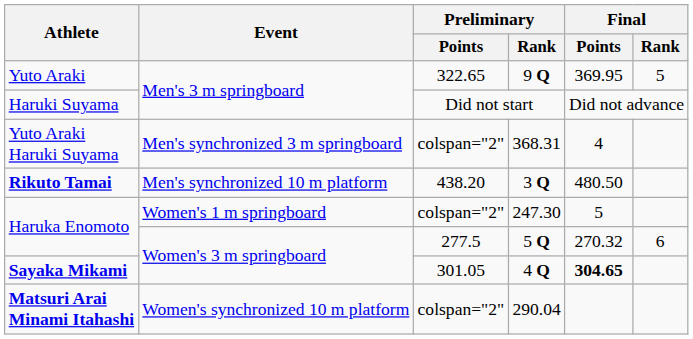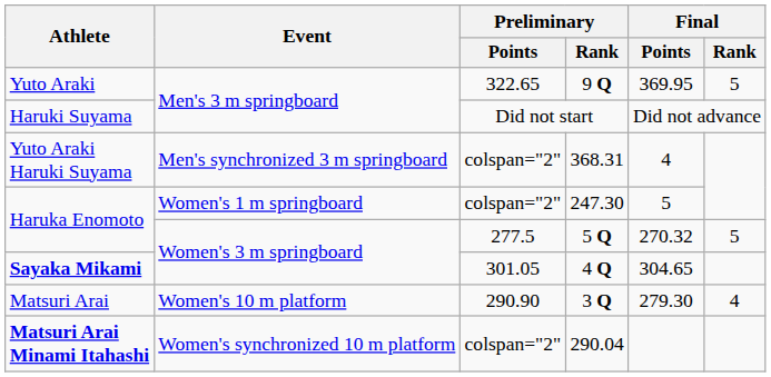- row: Rikuto Tamai | Men's synchronized 10 m platform | 438.20 | 3 Q | 480.50
Haruka Enomoto / 5 Q | Final / Rank: 6 -> 5
Sayaka Mikami | Final / Points: bold -> normal
+ row: Matsuri Arai | Women's 10 m platform | 290.90 | 3 Q | 279.30 | 4
